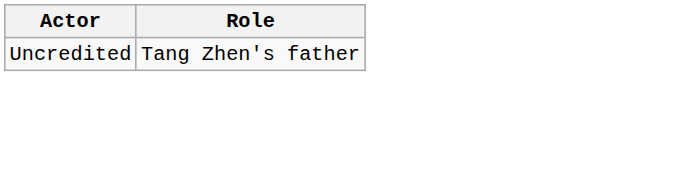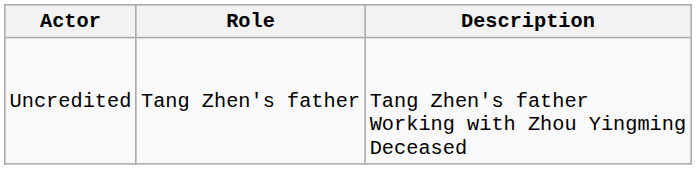+ column: Description | Tang Zhen's father Working with Zhou Yingming Deceased
